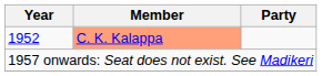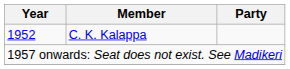1952 | Member: lightsalmon background -> no background
